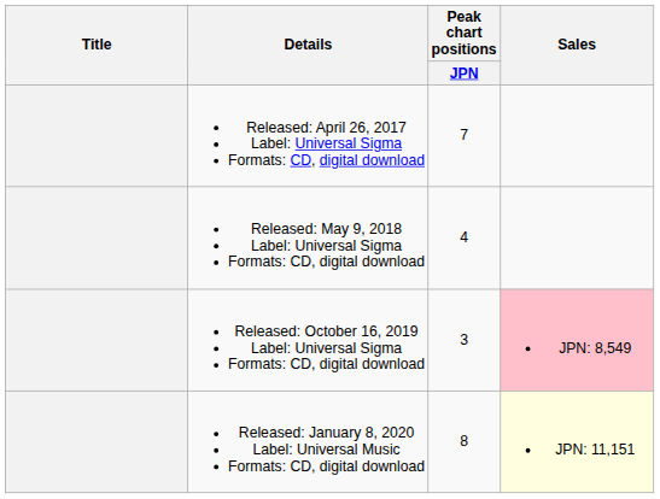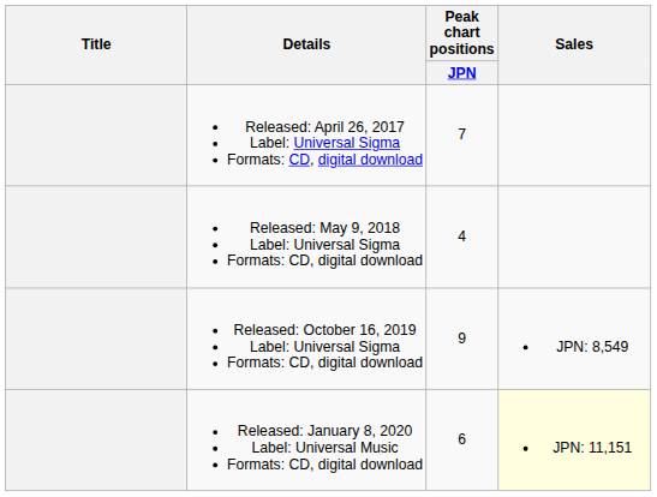row 5 | Peak chart positions / JPN: 3 -> 9
row 5 | Sales: pink background -> no background
row 6 | Peak chart positions / JPN: 8 -> 6
